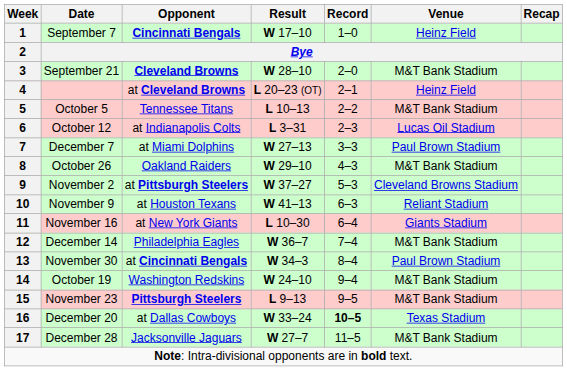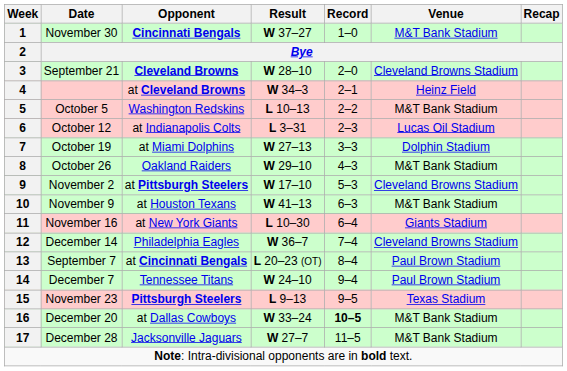1 | Date: September 7 -> November 30
1 | Result: W 17–10 -> W 37–27
1 | Venue: Heinz Field -> M&T Bank Stadium
3 | Venue: M&T Bank Stadium -> Cleveland Browns Stadium
4 | Result: L 20–23 (OT) -> W 34–3
5 | Opponent: Tennessee Titans -> Washington Redskins
7 | Date: December 7 -> October 19
7 | Venue: Paul Brown Stadium -> Dolphin Stadium
9 | Result: W 37–27 -> W 17–10
10 | Venue: Reliant Stadium -> M&T Bank Stadium
12 | Venue: M&T Bank Stadium -> Cleveland Browns Stadium
13 | Date: November 30 -> September 7
13 | Result: W 34–3 -> L 20–23 (OT)
14 | Date: October 19 -> December 7
14 | Opponent: Washington Redskins -> Tennessee Titans
14 | Venue: M&T Bank Stadium -> Paul Brown Stadium
15 | Venue: M&T Bank Stadium -> Texas Stadium
16 | Venue: Texas Stadium -> M&T Bank Stadium
